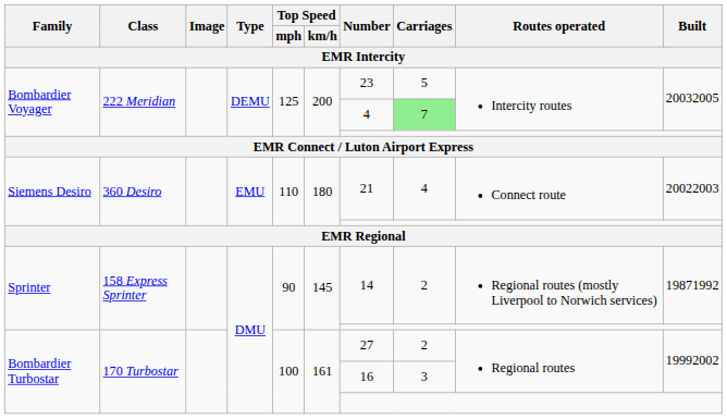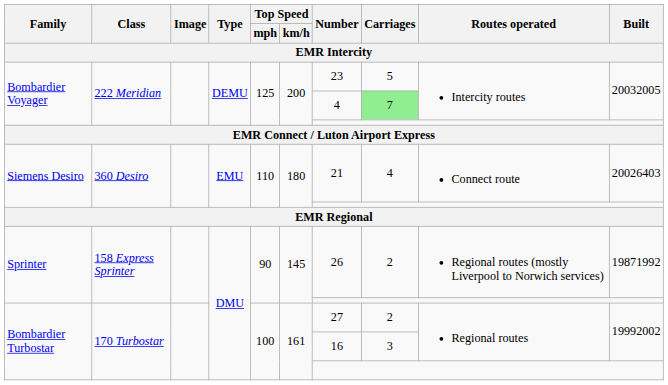row 8 | Built: 20022003 -> 20026403
row 11 | Number: 14 -> 26
